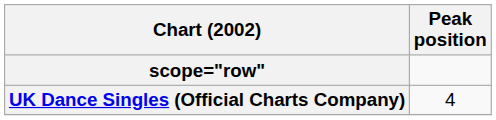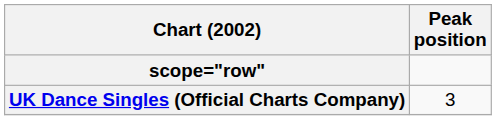UK Dance Singles (Official Charts Company) | Peak position: 4 -> 3
